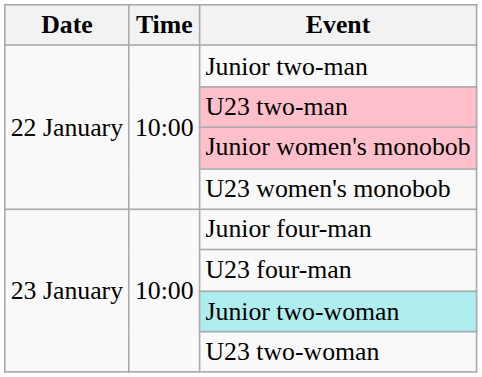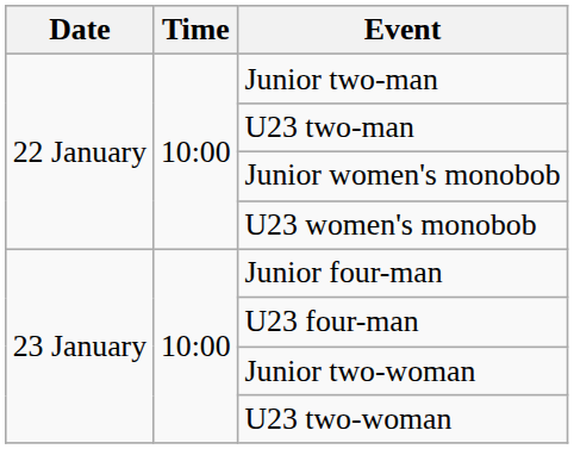U23 two-man | Event: pink background -> no background
Junior women's monobob | Event: pink background -> no background
Junior two-woman | Event: paleturquoise background -> no background
